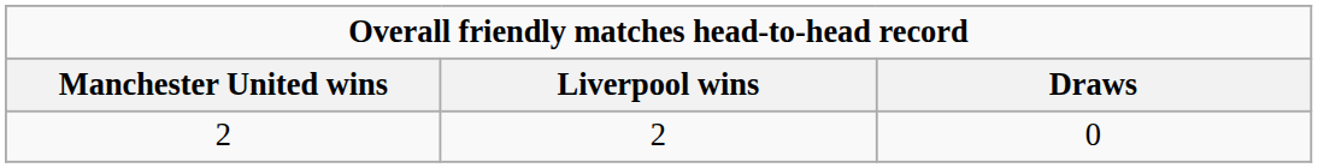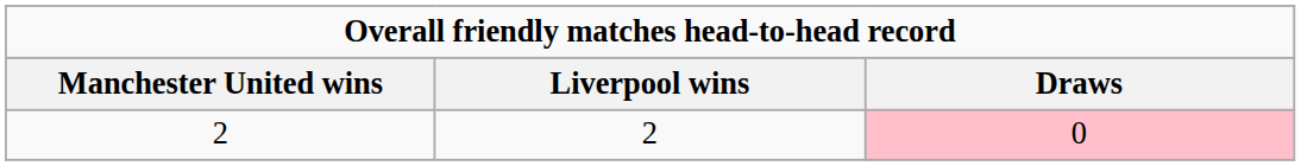row 3 | Draws: no background -> pink background
